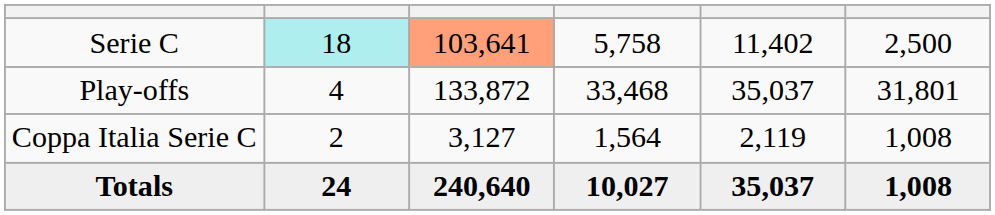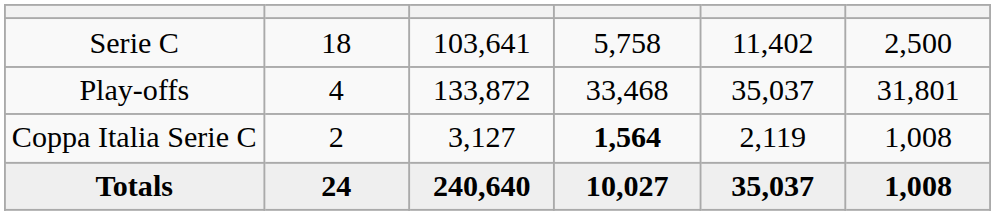Serie C | column 2: paleturquoise background -> no background
Serie C | column 3: lightsalmon background -> no background
Coppa Italia Serie C | column 4: normal -> bold
